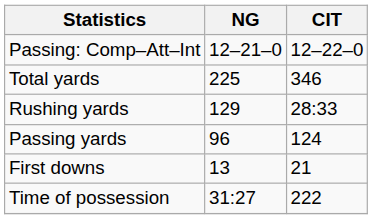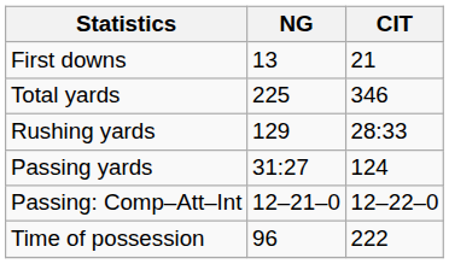rows swapped: First downs <-> Passing: Comp–Att–Int
Passing yards | NG: 96 -> 31:27
Time of possession | NG: 31:27 -> 96
